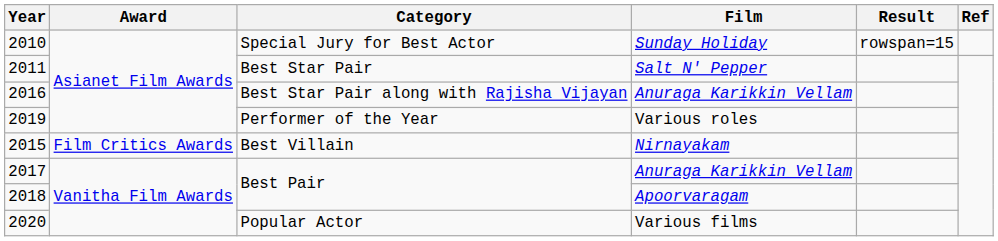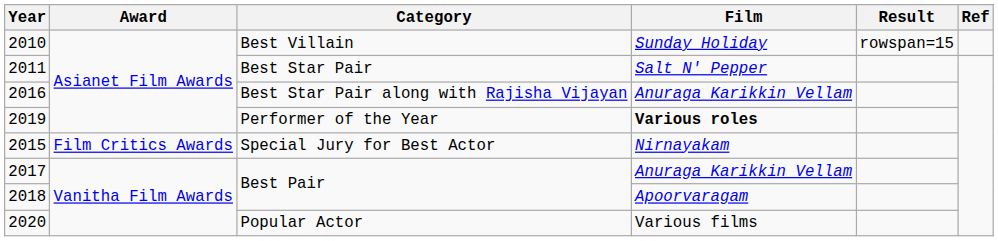2010 | Category: Special Jury for Best Actor -> Best Villain
2019 | Film: normal -> bold
2015 | Category: Best Villain -> Special Jury for Best Actor
